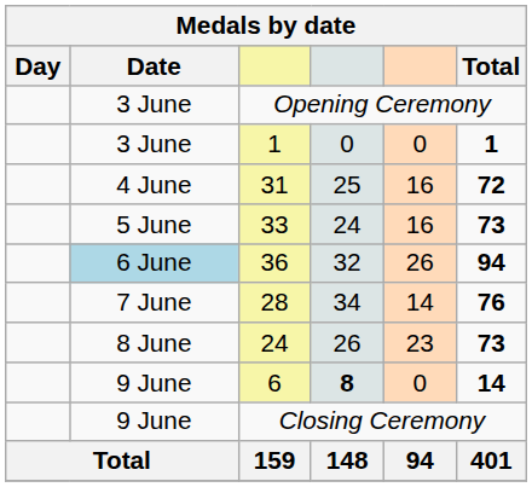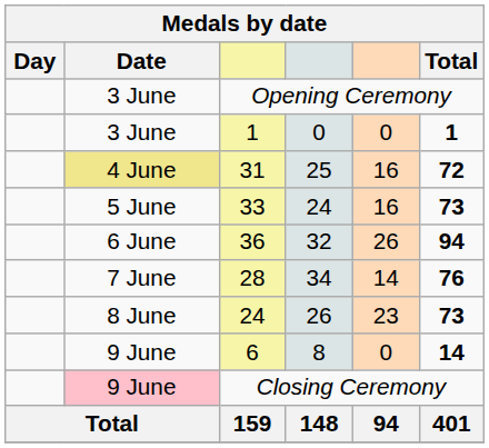31 | Date: no background -> khaki background
36 | Date: lightblue background -> no background
6 | column 4: bold -> normal
Closing Ceremony | Date: no background -> pink background
